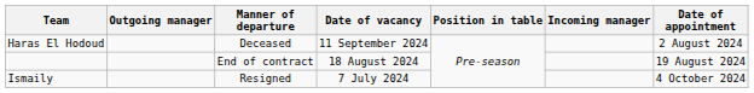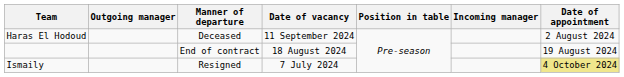Ismaily | Date of appointment: no background -> khaki background
